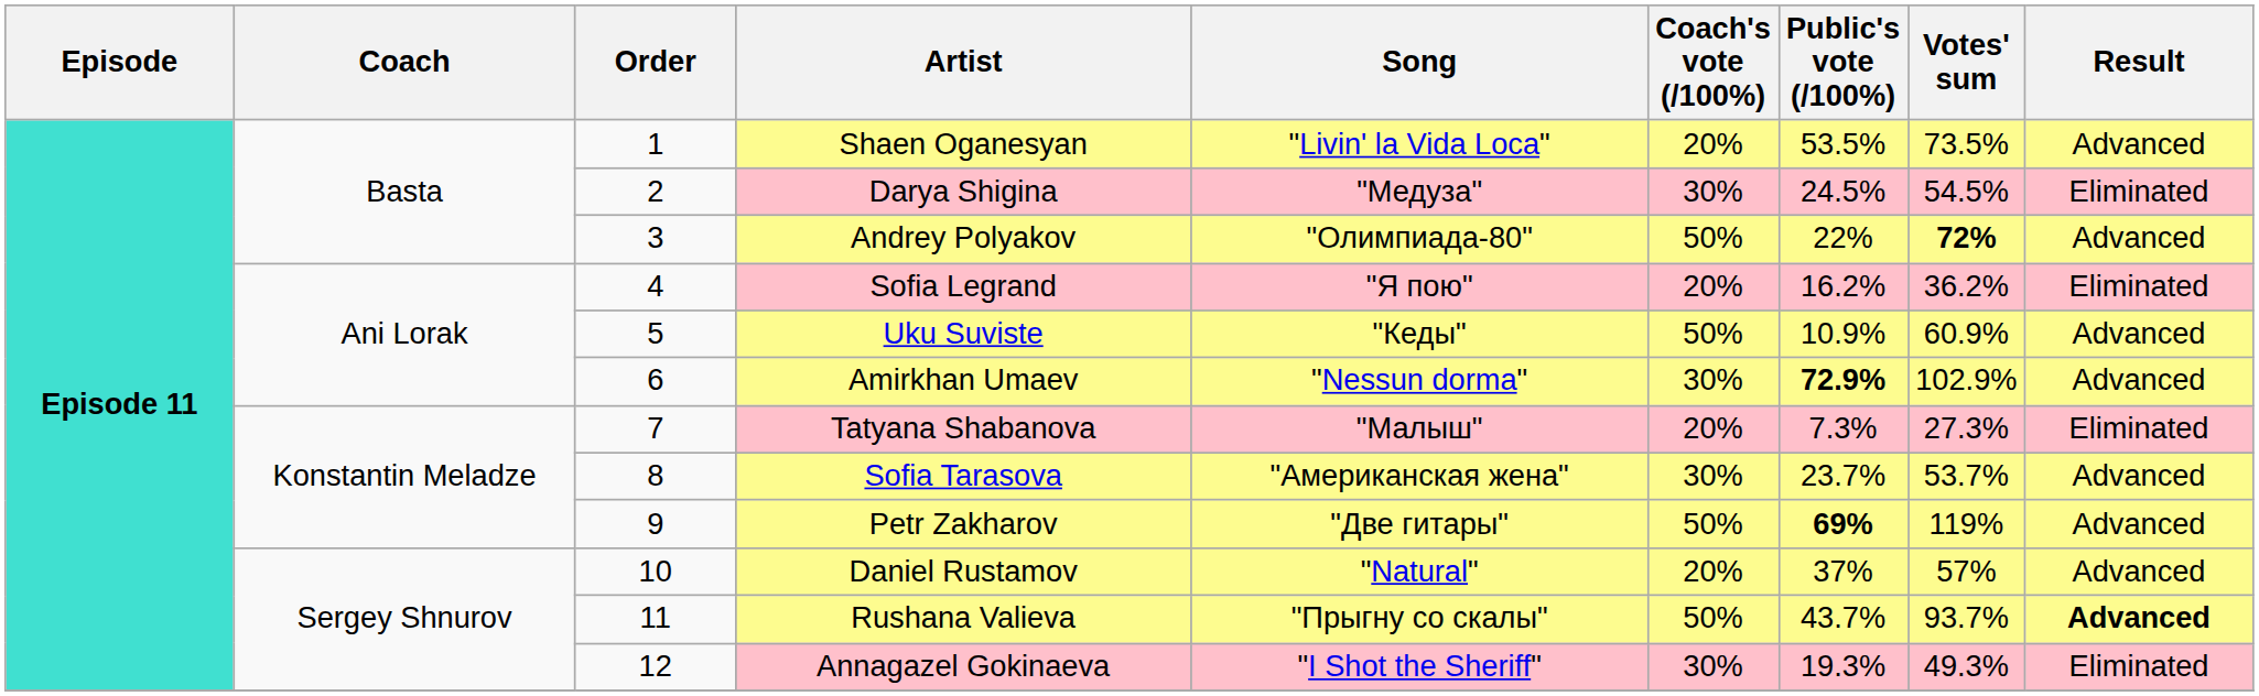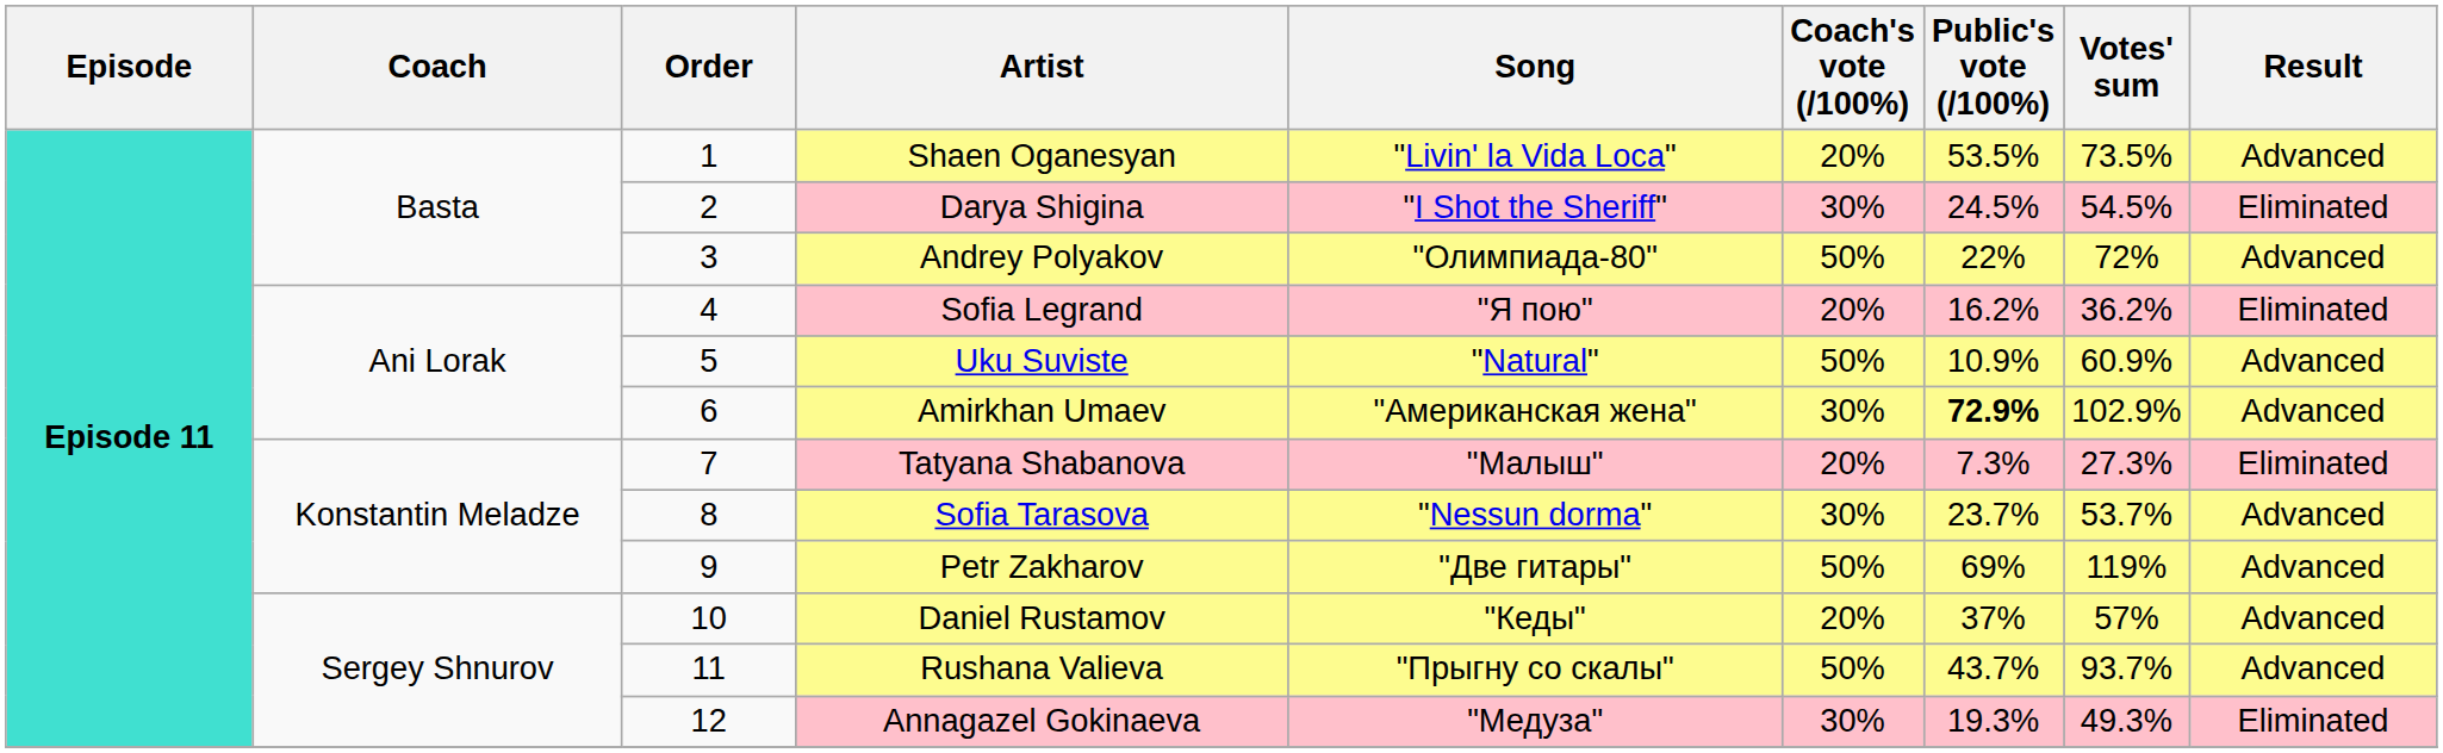Darya Shigina | Song: "Медуза" -> "I Shot the Sheriff"
Andrey Polyakov | Votes' sum: bold -> normal
Uku Suviste | Song: "Кеды" -> "Natural"
Amirkhan Umaev | Song: "Nessun dorma" -> "Американская жена"
Sofia Tarasova | Song: "Американская жена" -> "Nessun dorma"
Petr Zakharov | Public's vote (/100%): bold -> normal
Daniel Rustamov | Song: "Natural" -> "Кеды"
Rushana Valieva | Result: bold -> normal
Annagazel Gokinaeva | Song: "I Shot the Sheriff" -> "Медуза"
